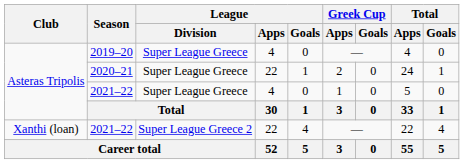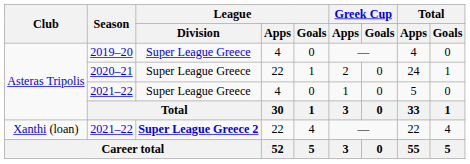Xanthi (loan) / 2021–22 | League / Division: normal -> bold
